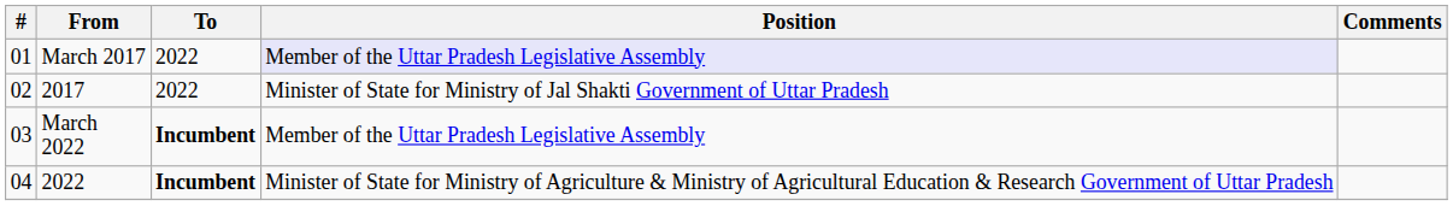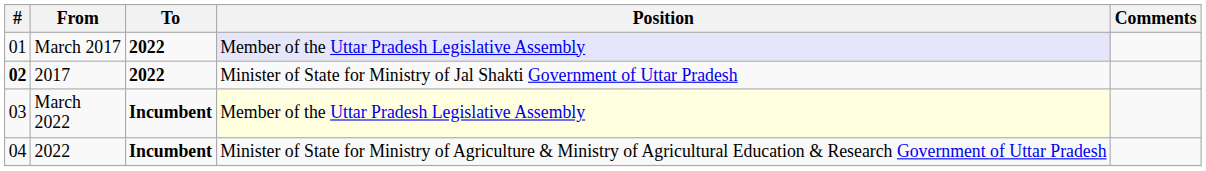March 2017 | To: normal -> bold
2017 | #: normal -> bold
2017 | To: normal -> bold
March 2022 | Position: no background -> lightyellow background
